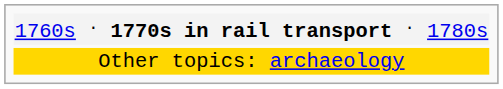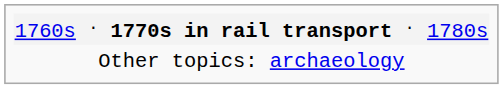row 2 | column 1: gold background -> no background
